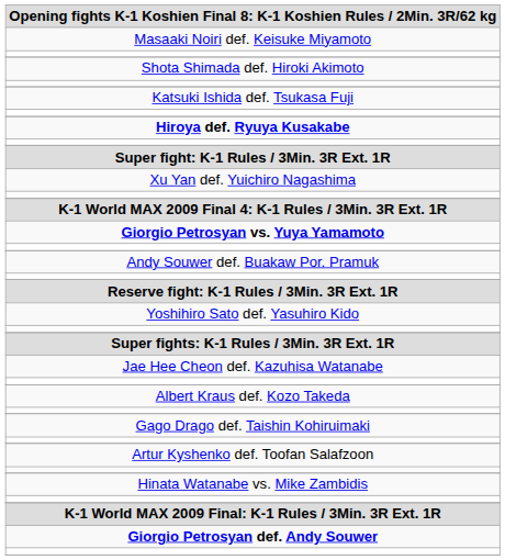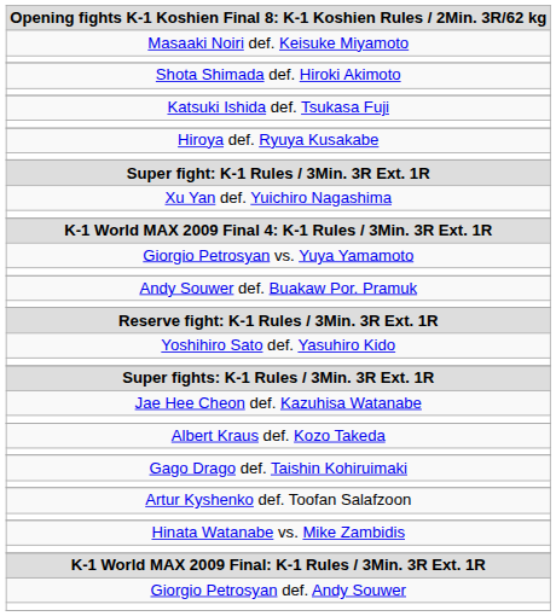Hiroya def. Ryuya Kusakabe | column 1: bold -> normal
Giorgio Petrosyan vs. Yuya Yamamoto | column 1: bold -> normal
Giorgio Petrosyan def. Andy Souwer | column 1: bold -> normal
